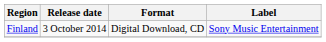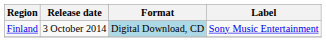Finland | Format: no background -> lightblue background
